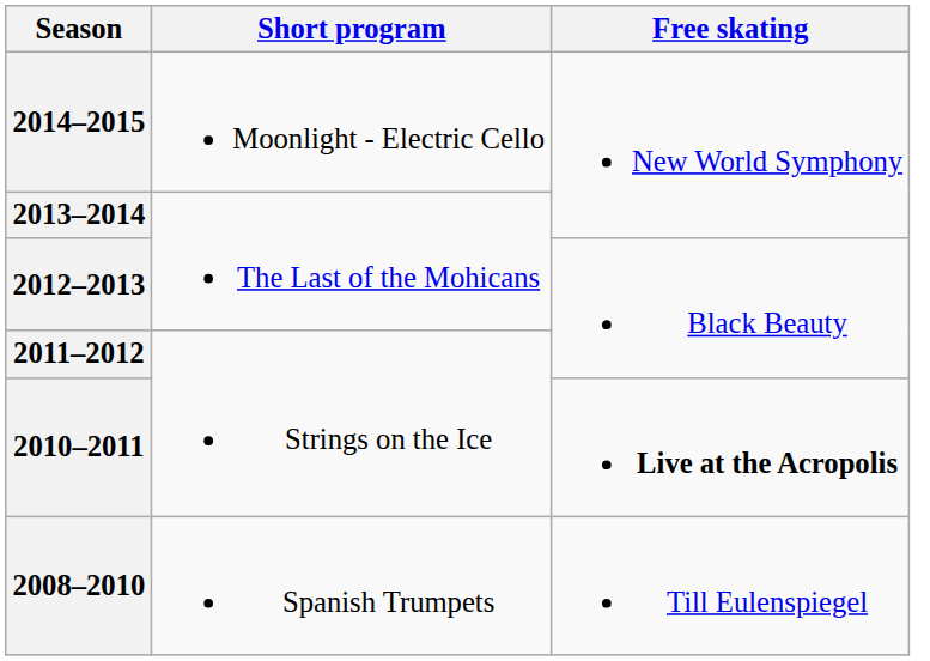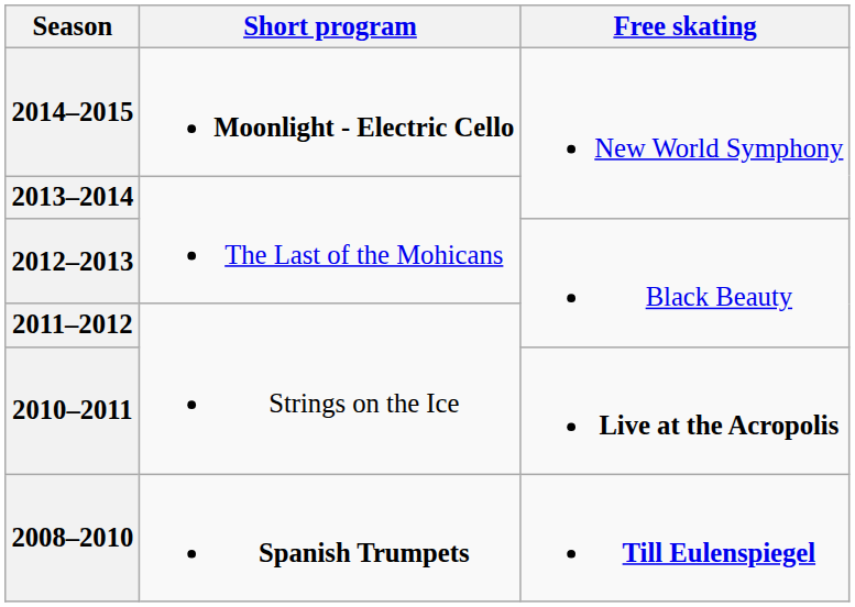2014–2015 | Short program: normal -> bold
2008–2010 | Short program: normal -> bold
2008–2010 | Free skating: normal -> bold
